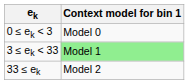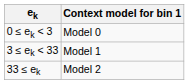3 ≤ ek < 33 | Context model for bin 1: lightgreen background -> no background
